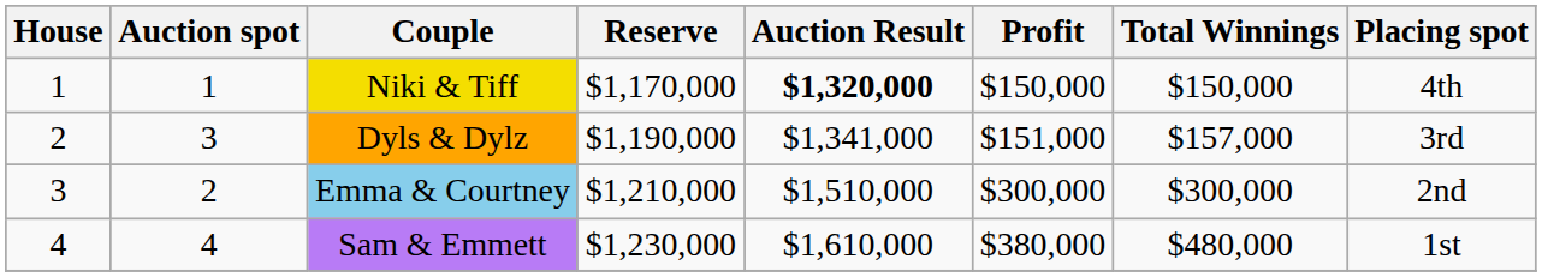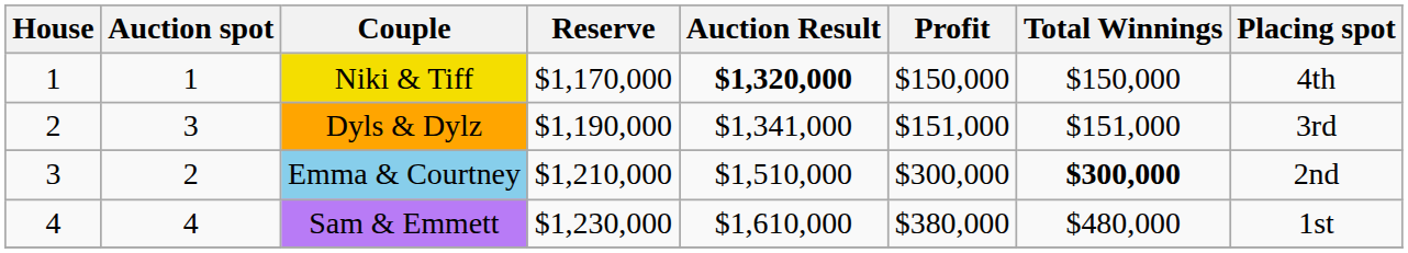Dyls & Dylz | Total Winnings: $157,000 -> $151,000
Emma & Courtney | Total Winnings: normal -> bold
